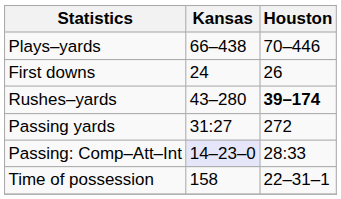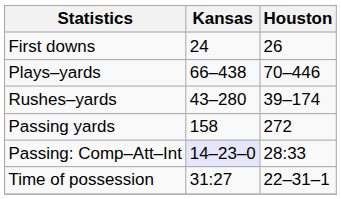rows swapped: First downs <-> Plays–yards
Rushes–yards | Houston: bold -> normal
Passing yards | Kansas: 31:27 -> 158
Time of possession | Kansas: 158 -> 31:27
